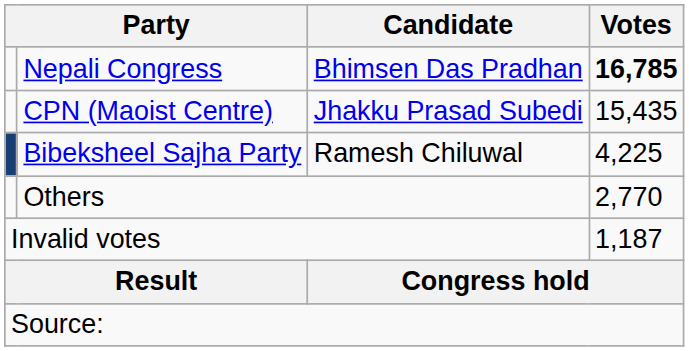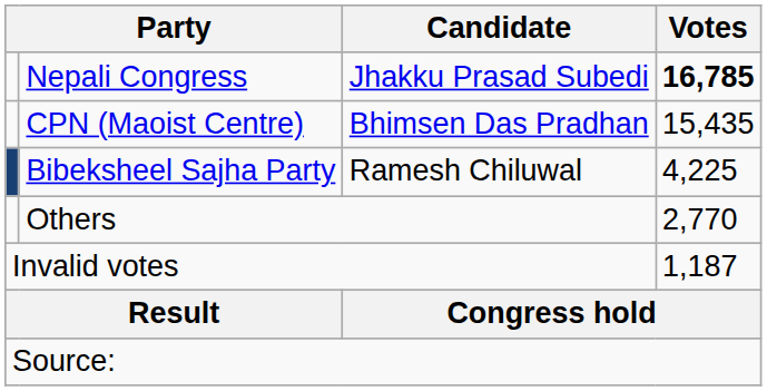Nepali Congress | Candidate: Bhimsen Das Pradhan -> Jhakku Prasad Subedi
CPN (Maoist Centre) | Candidate: Jhakku Prasad Subedi -> Bhimsen Das Pradhan
